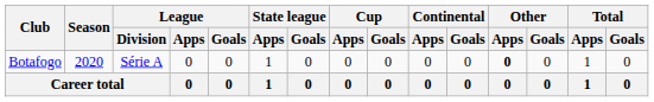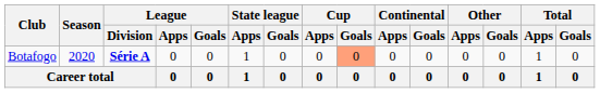Botafogo | League / Division: normal -> bold
Botafogo | Cup / Goals: no background -> lightsalmon background
Botafogo | Other / Apps: bold -> normal
